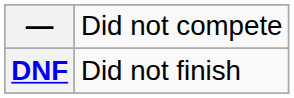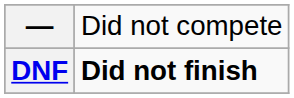DNF | column 2: normal -> bold
